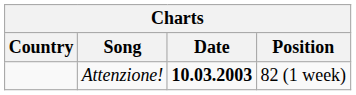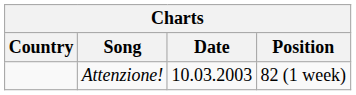Attenzione! | Date: bold -> normal
